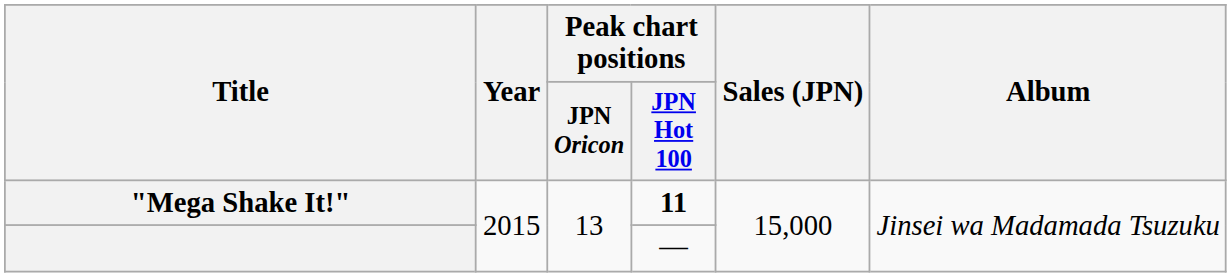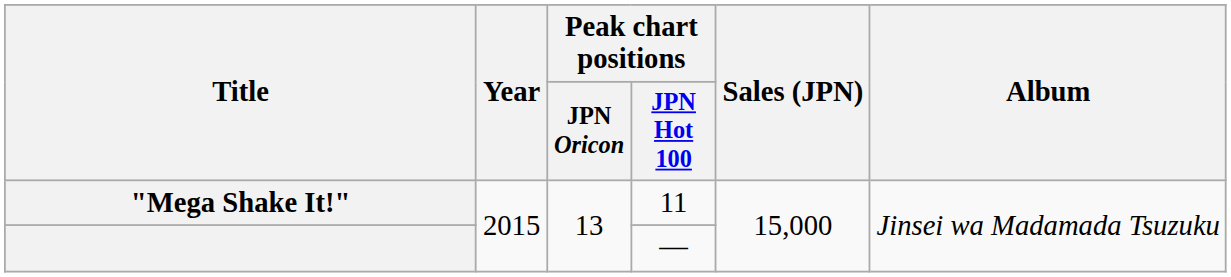"Mega Shake It!" | Peak chart positions / JPN Hot 100: bold -> normal
